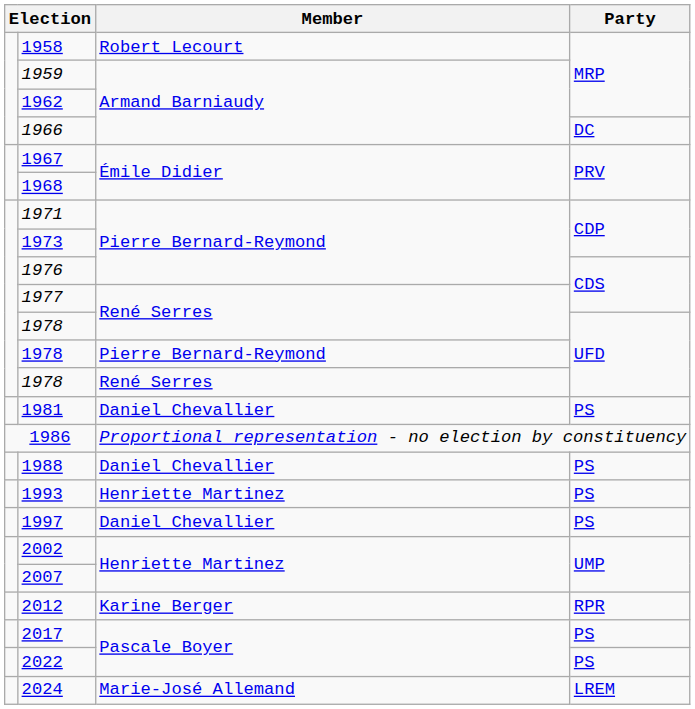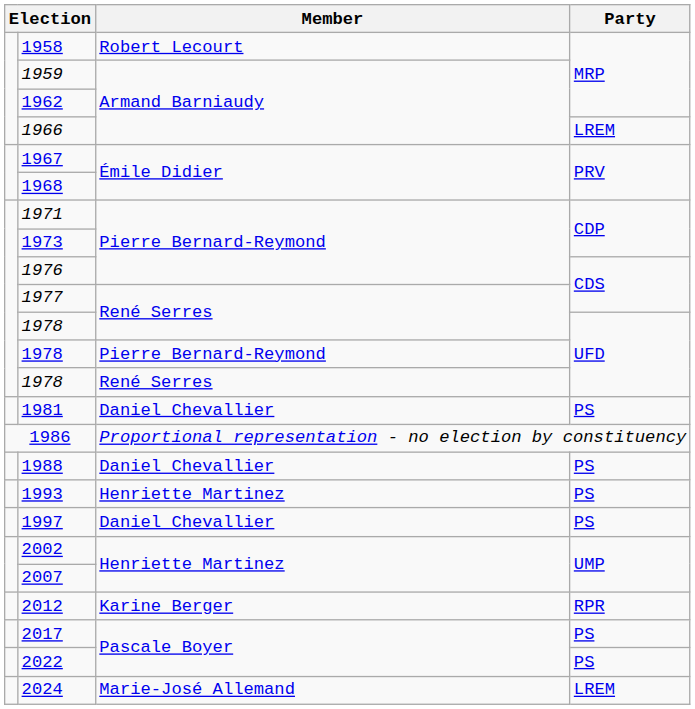1966 | Party: DC -> LREM
